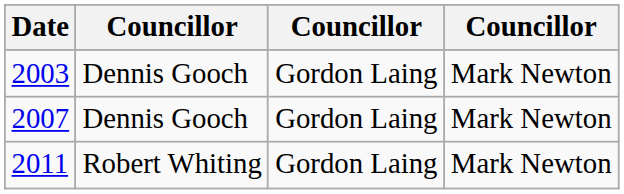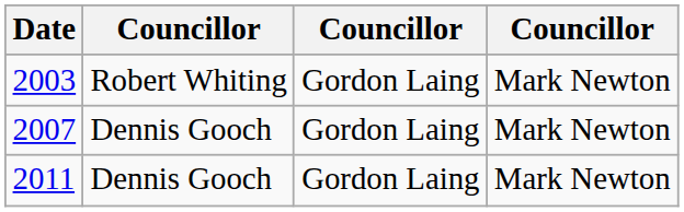2003 | column 2: Dennis Gooch -> Robert Whiting
2011 | column 2: Robert Whiting -> Dennis Gooch
